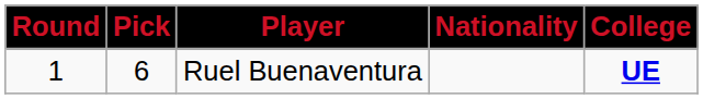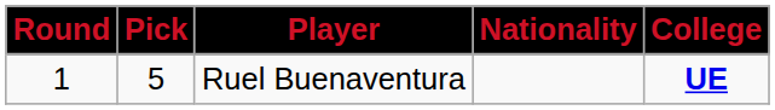Ruel Buenaventura | Pick: 6 -> 5
